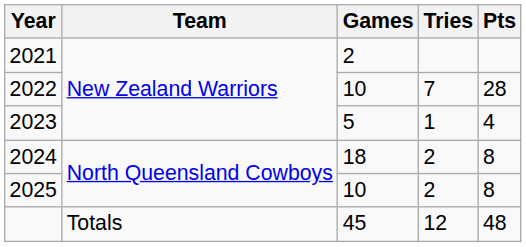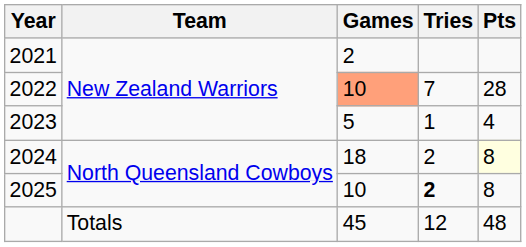2022 | Games: no background -> lightsalmon background
2024 | Pts: no background -> lightyellow background
2025 | Tries: normal -> bold
